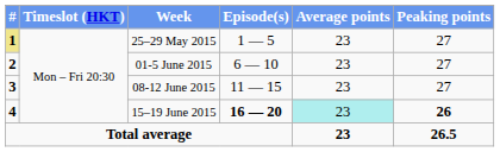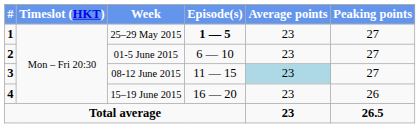25–29 May 2015 | #: khaki background -> no background
25–29 May 2015 | Episode(s): normal -> bold
08-12 June 2015 | Average points: no background -> lightblue background
15–19 June 2015 | Episode(s): bold -> normal
15–19 June 2015 | Average points: paleturquoise background -> no background
15–19 June 2015 | Peaking points: bold -> normal
